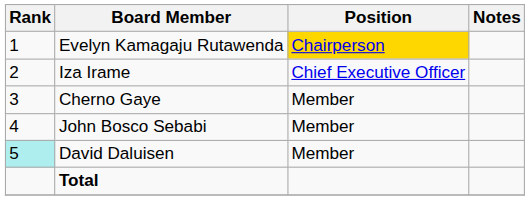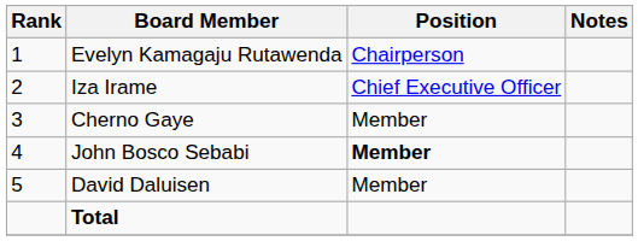Evelyn Kamagaju Rutawenda | Position: gold background -> no background
John Bosco Sebabi | Position: normal -> bold
David Daluisen | Rank: paleturquoise background -> no background
